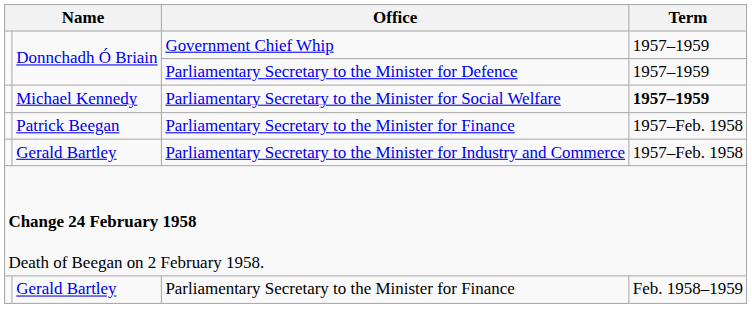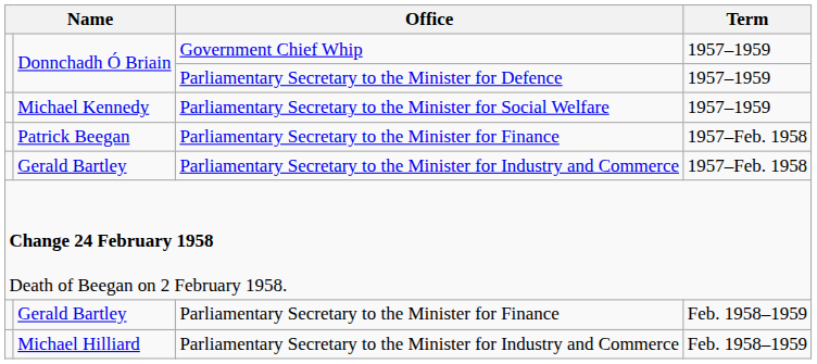Michael Kennedy | Term: bold -> normal
+ row: Michael Hilliard | Parliamentary Secretary to the Minister for Industry and Commerce | Feb. 1958–1959
